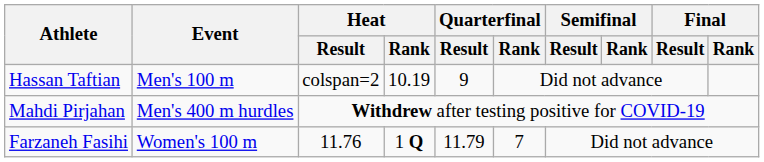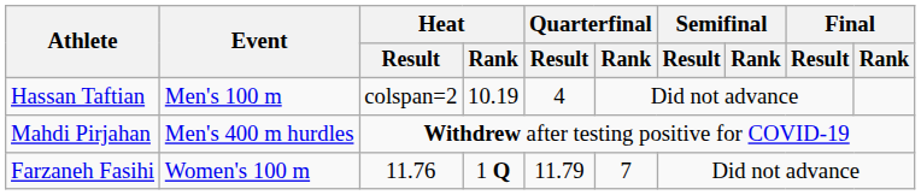Hassan Taftian | Quarterfinal / Result: 9 -> 4
